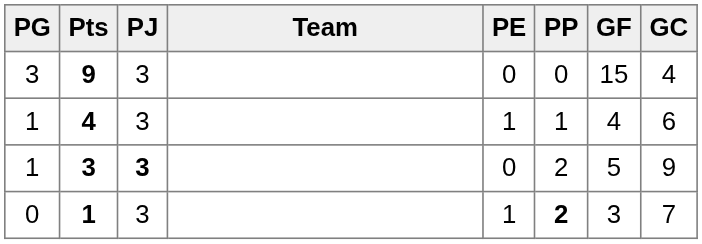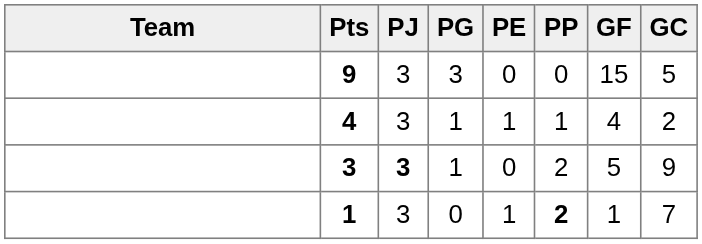columns swapped: Team <-> PG
row 2 | GC: 4 -> 5
row 3 | GC: 6 -> 2
row 5 | GF: 3 -> 1
